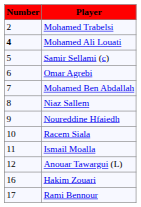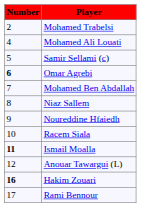Mohamed Ali Louati | Number: bold -> normal
Omar Agrebi | Number: normal -> bold
Ismail Moalla | Number: normal -> bold
Hakim Zouari | Number: normal -> bold
